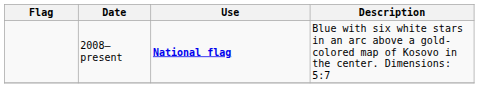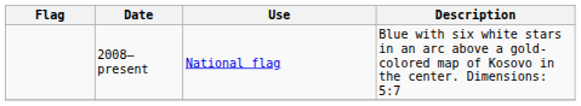2008–present | Use: bold -> normal
